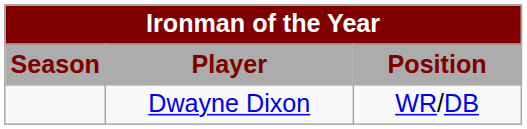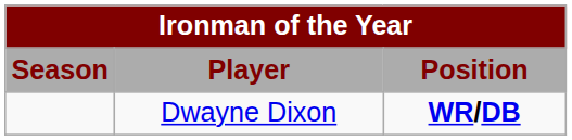Dwayne Dixon | Position: normal -> bold
